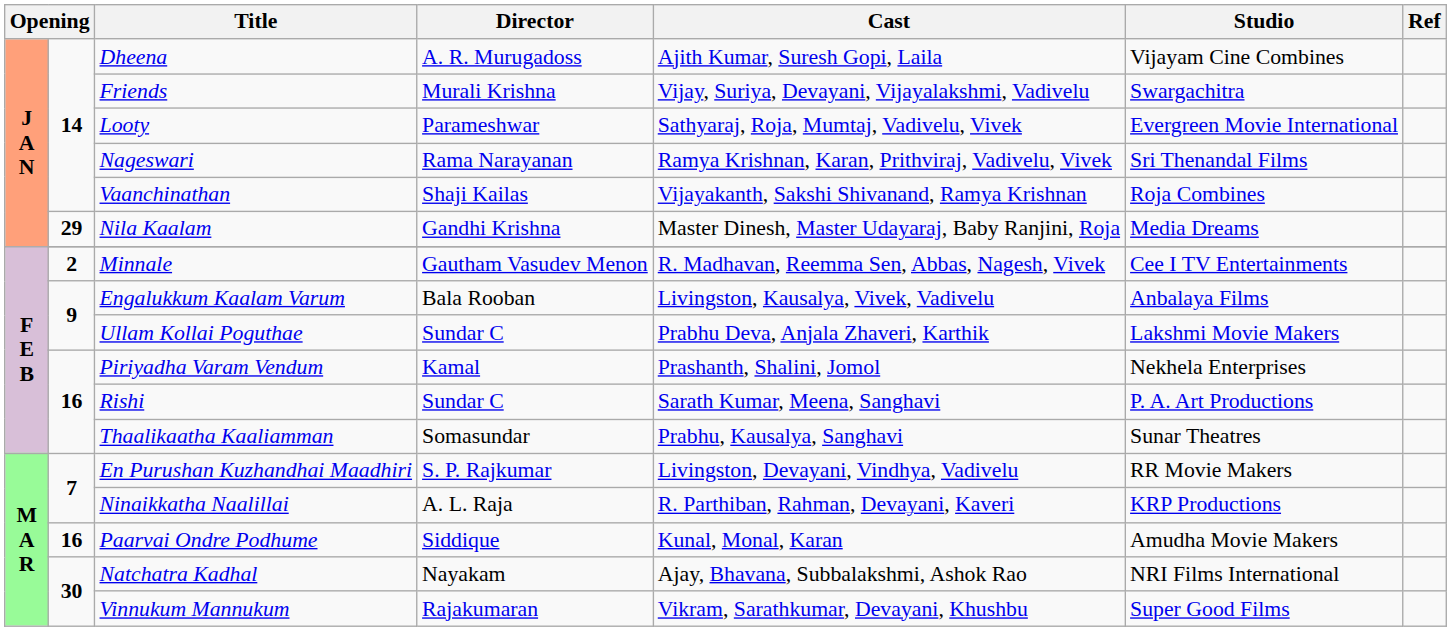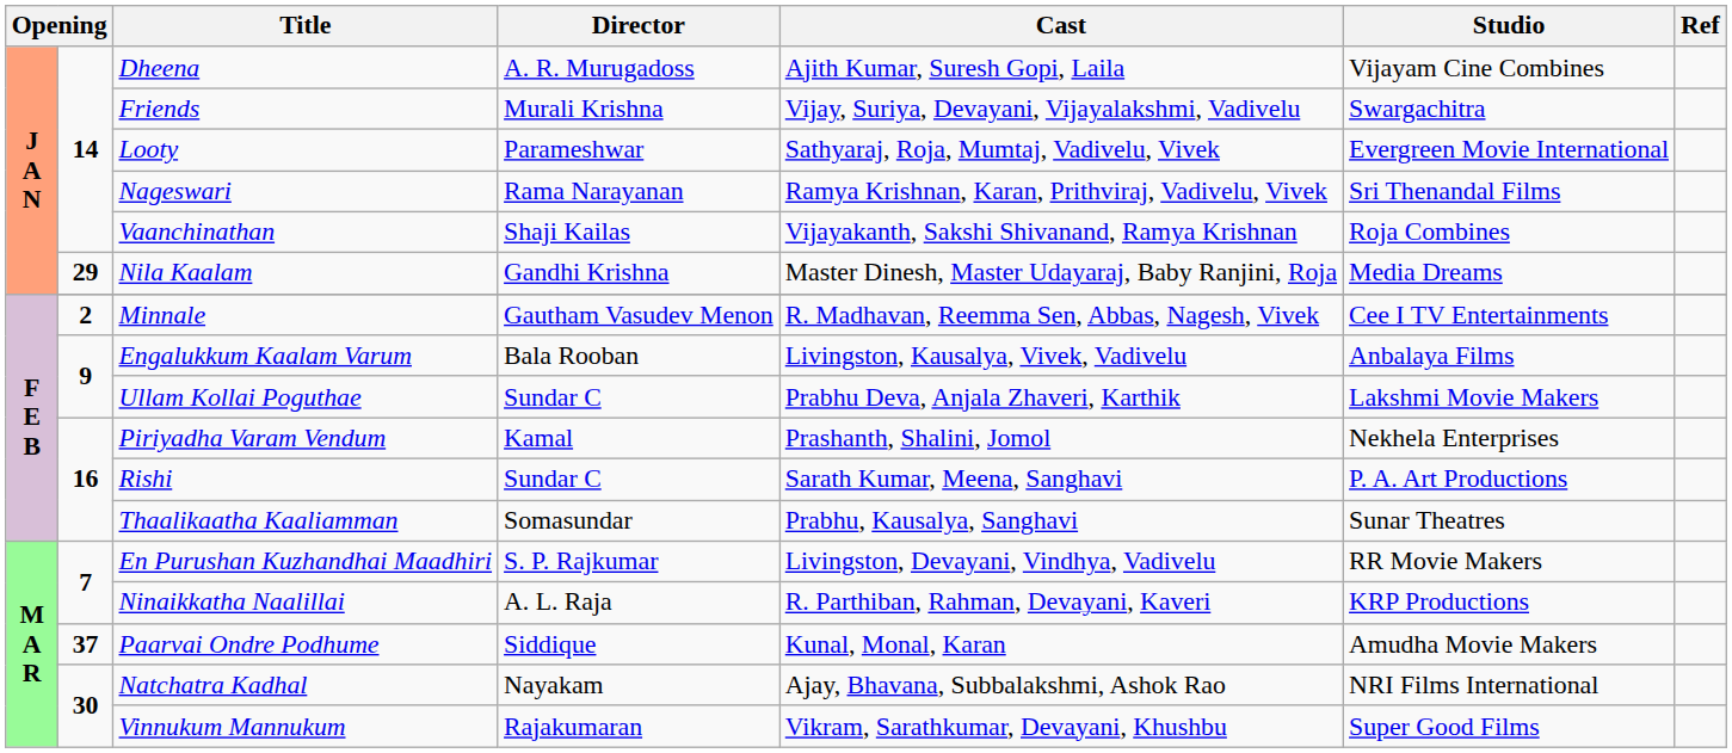Paarvai Ondre Podhume | column 2: 16 -> 37
